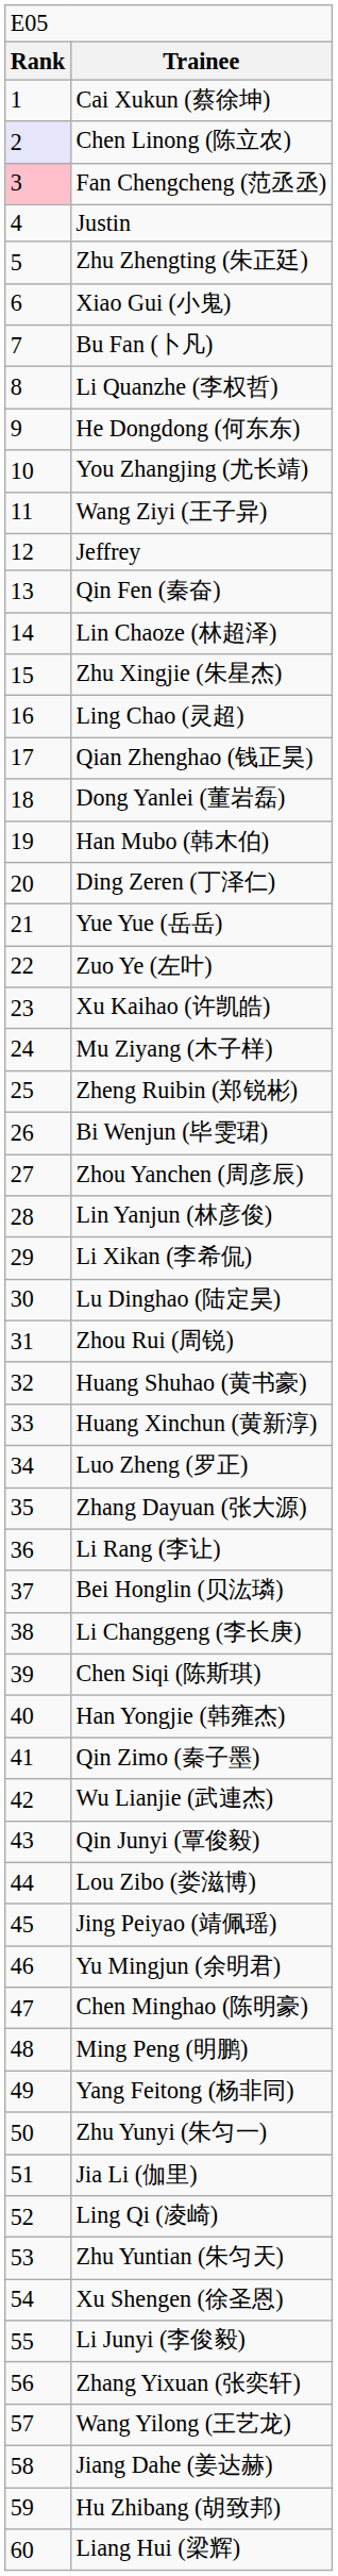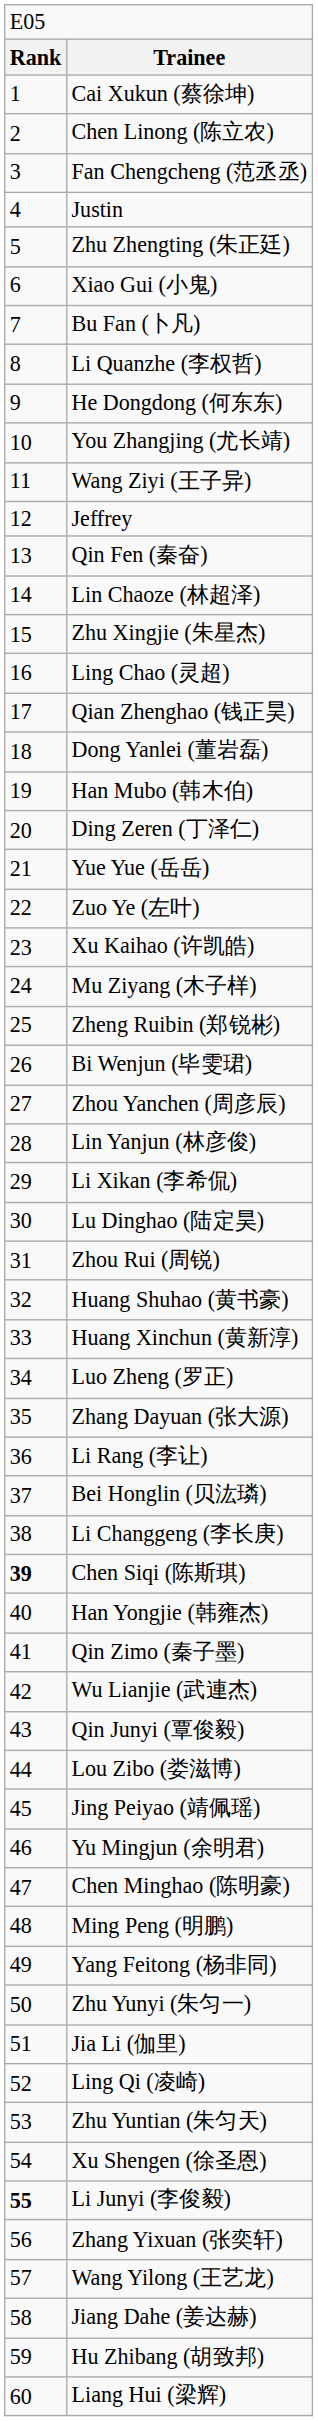Chen Linong (陈立农) | column 1: lavender background -> no background
Fan Chengcheng (范丞丞) | column 1: pink background -> no background
Chen Siqi (陈斯琪) | column 1: normal -> bold
Li Junyi (李俊毅) | column 1: normal -> bold
